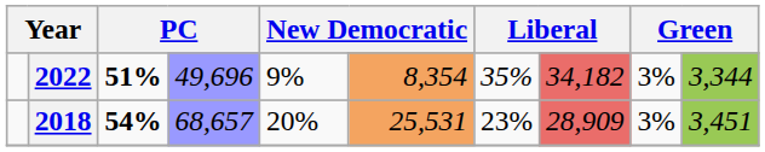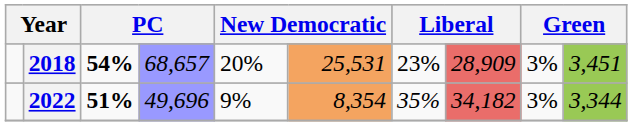rows swapped: 2022 <-> 2018
